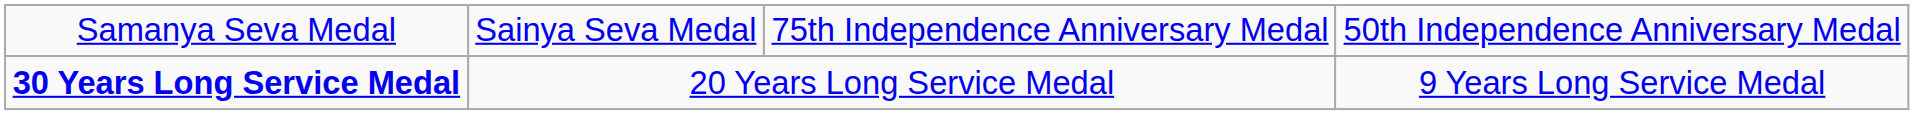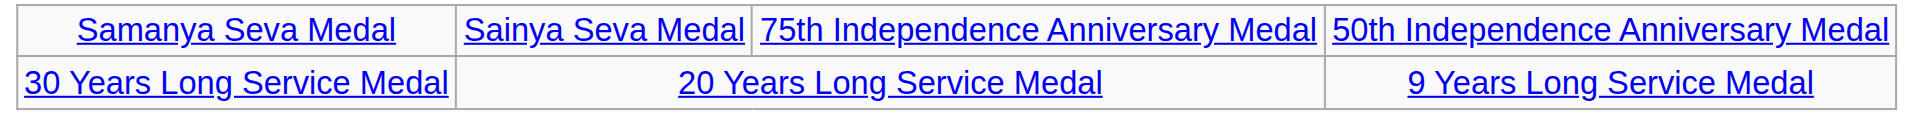30 Years Long Service Medal | column 1: bold -> normal
